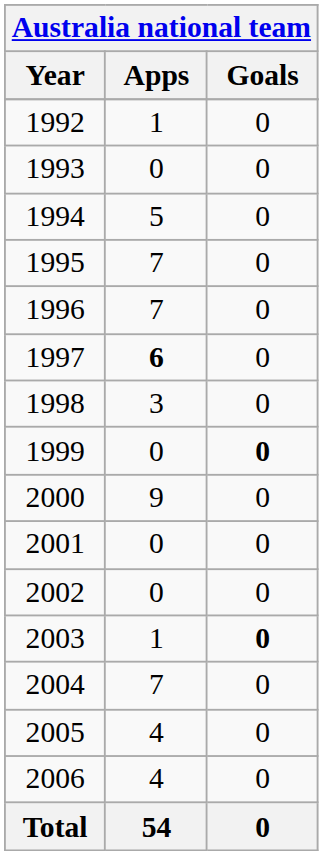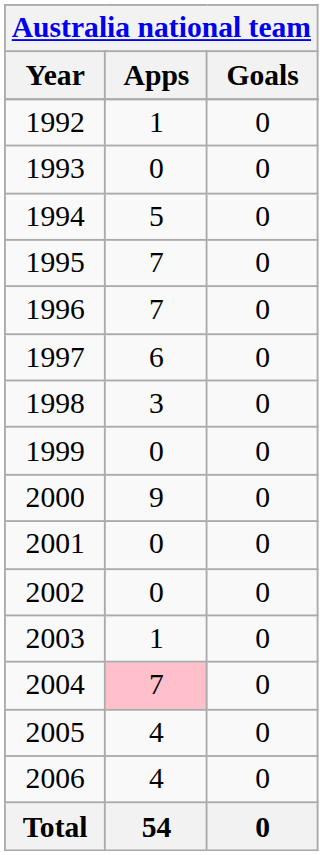1997 | Apps: bold -> normal
1999 | Goals: bold -> normal
2003 | Goals: bold -> normal
2004 | Apps: no background -> pink background
